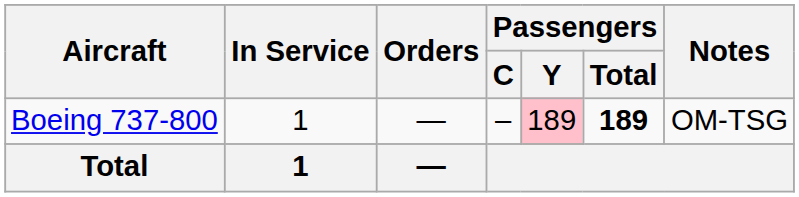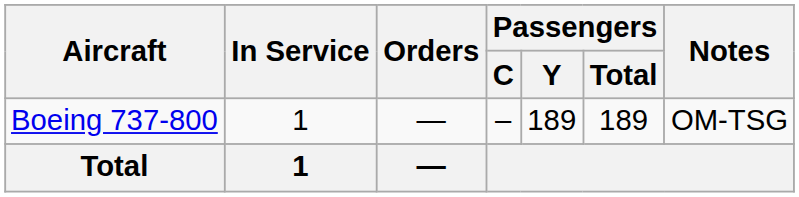Boeing 737-800 | Passengers / Y: pink background -> no background
Boeing 737-800 | Passengers / Total: bold -> normal
